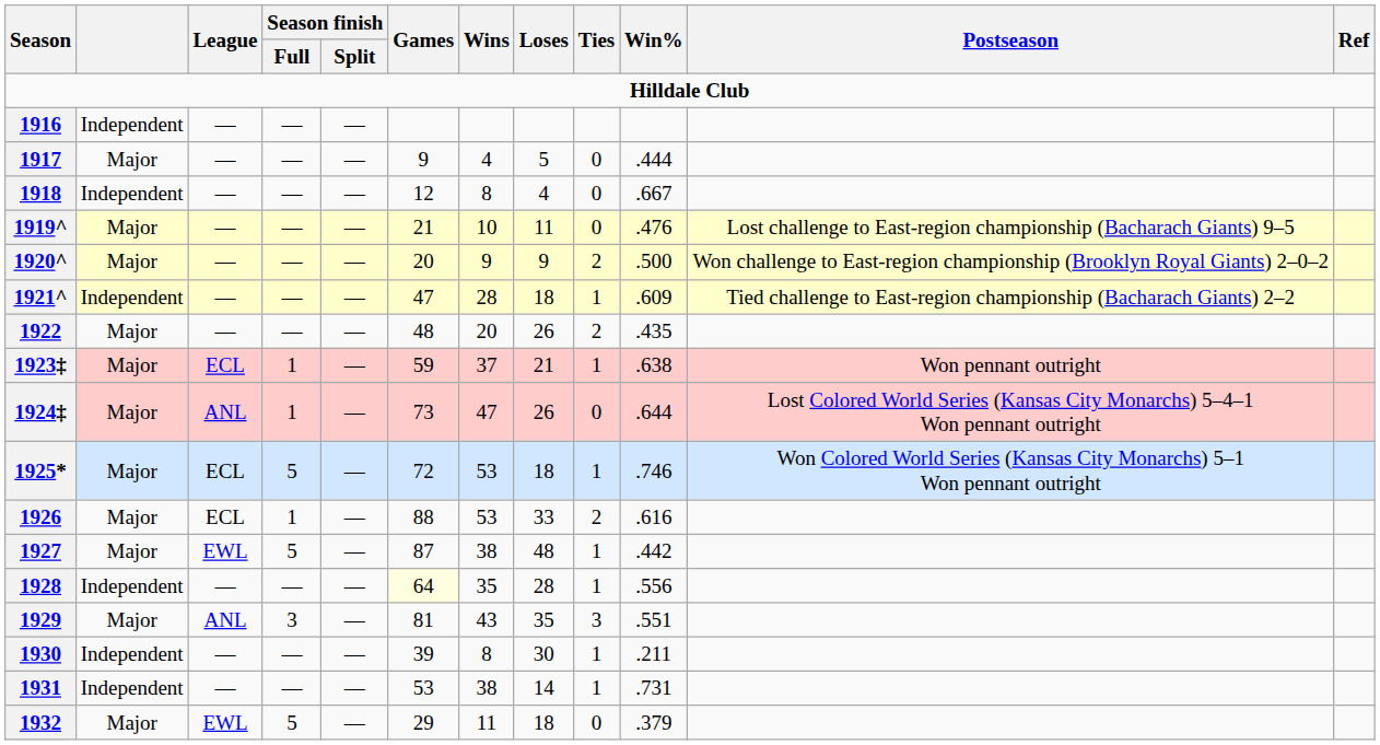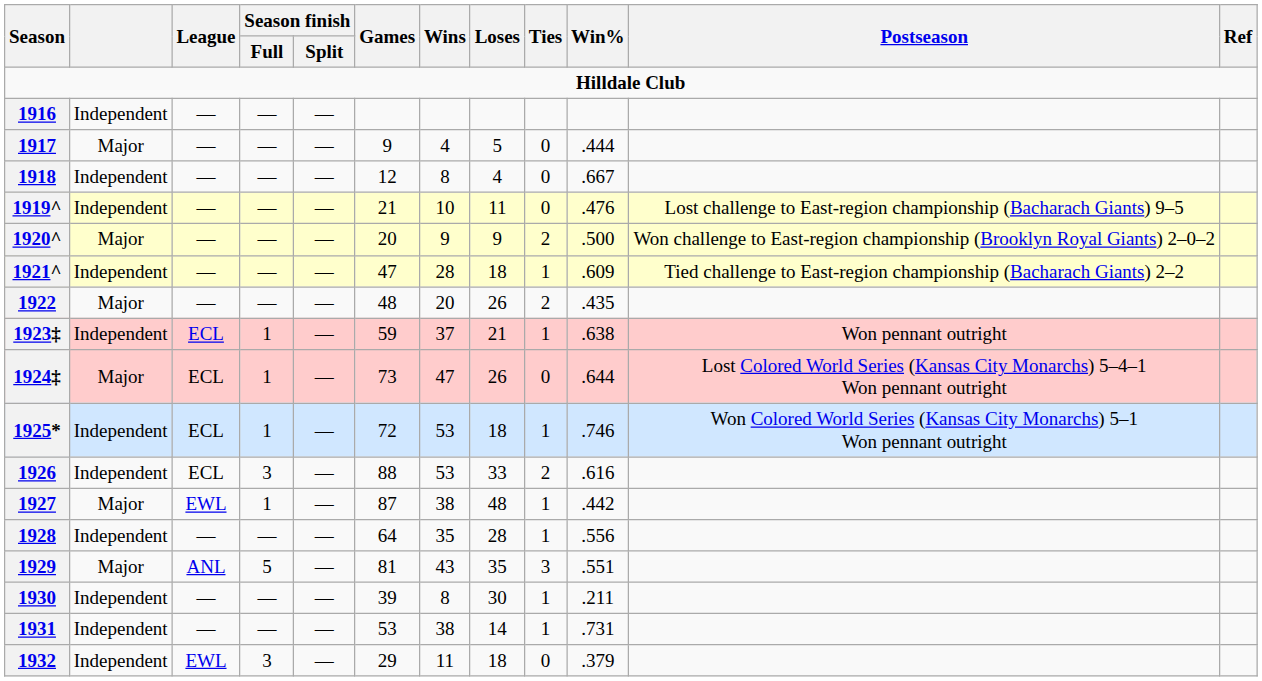1919^ | column 2: Major -> Independent
1923‡ | column 2: Major -> Independent
1924‡ | League: ANL -> ECL
1925* | column 2: Major -> Independent
1925* | Season finish / Full: 5 -> 1
1926 | column 2: Major -> Independent
1926 | Season finish / Full: 1 -> 3
1927 | Season finish / Full: 5 -> 1
1928 | Games: lightyellow background -> no background
1929 | Season finish / Full: 3 -> 5
1932 | column 2: Major -> Independent
1932 | Season finish / Full: 5 -> 3
